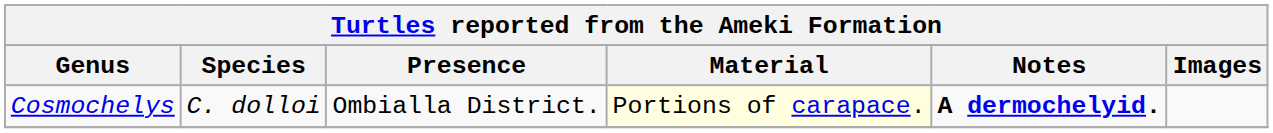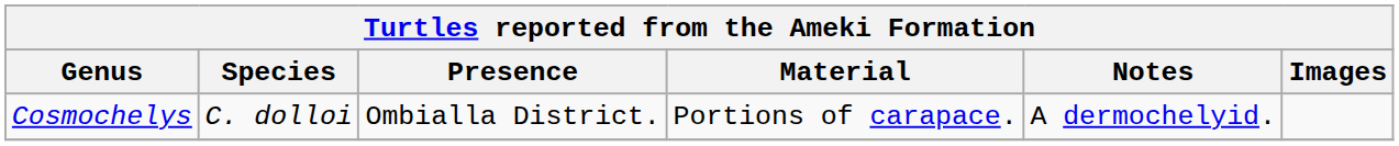Cosmochelys | Material: lightyellow background -> no background
Cosmochelys | Notes: bold -> normal
